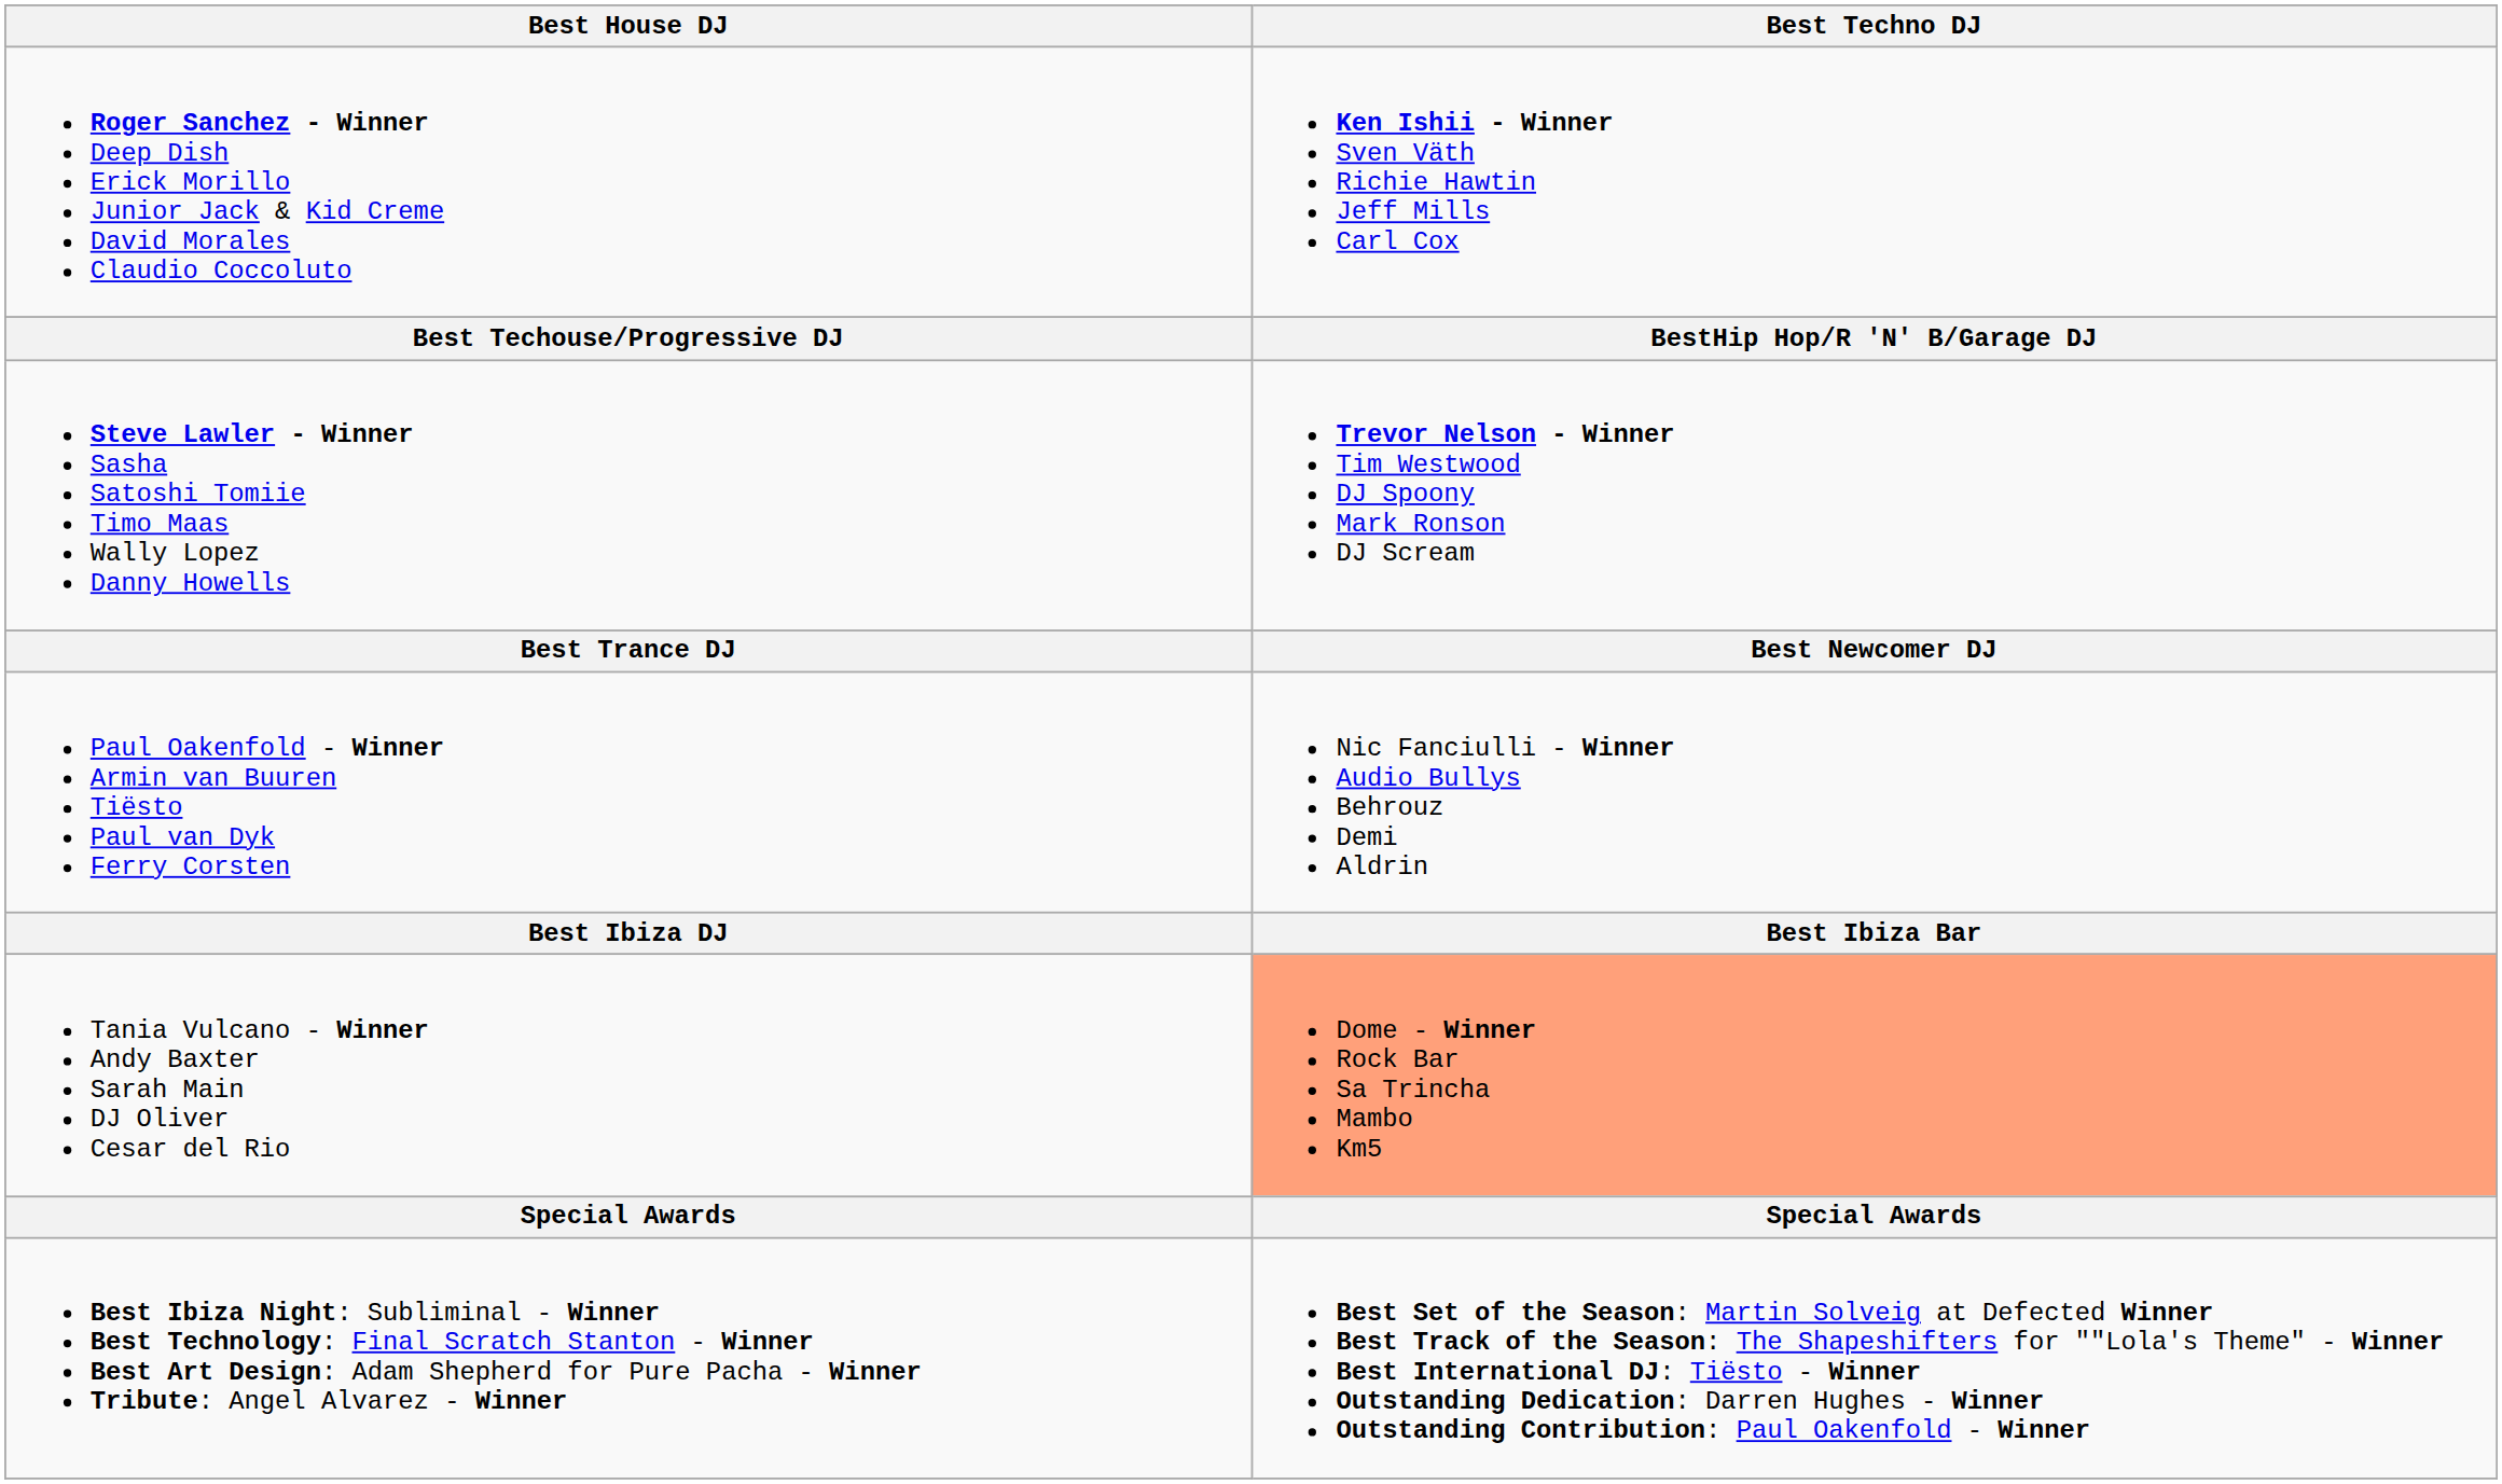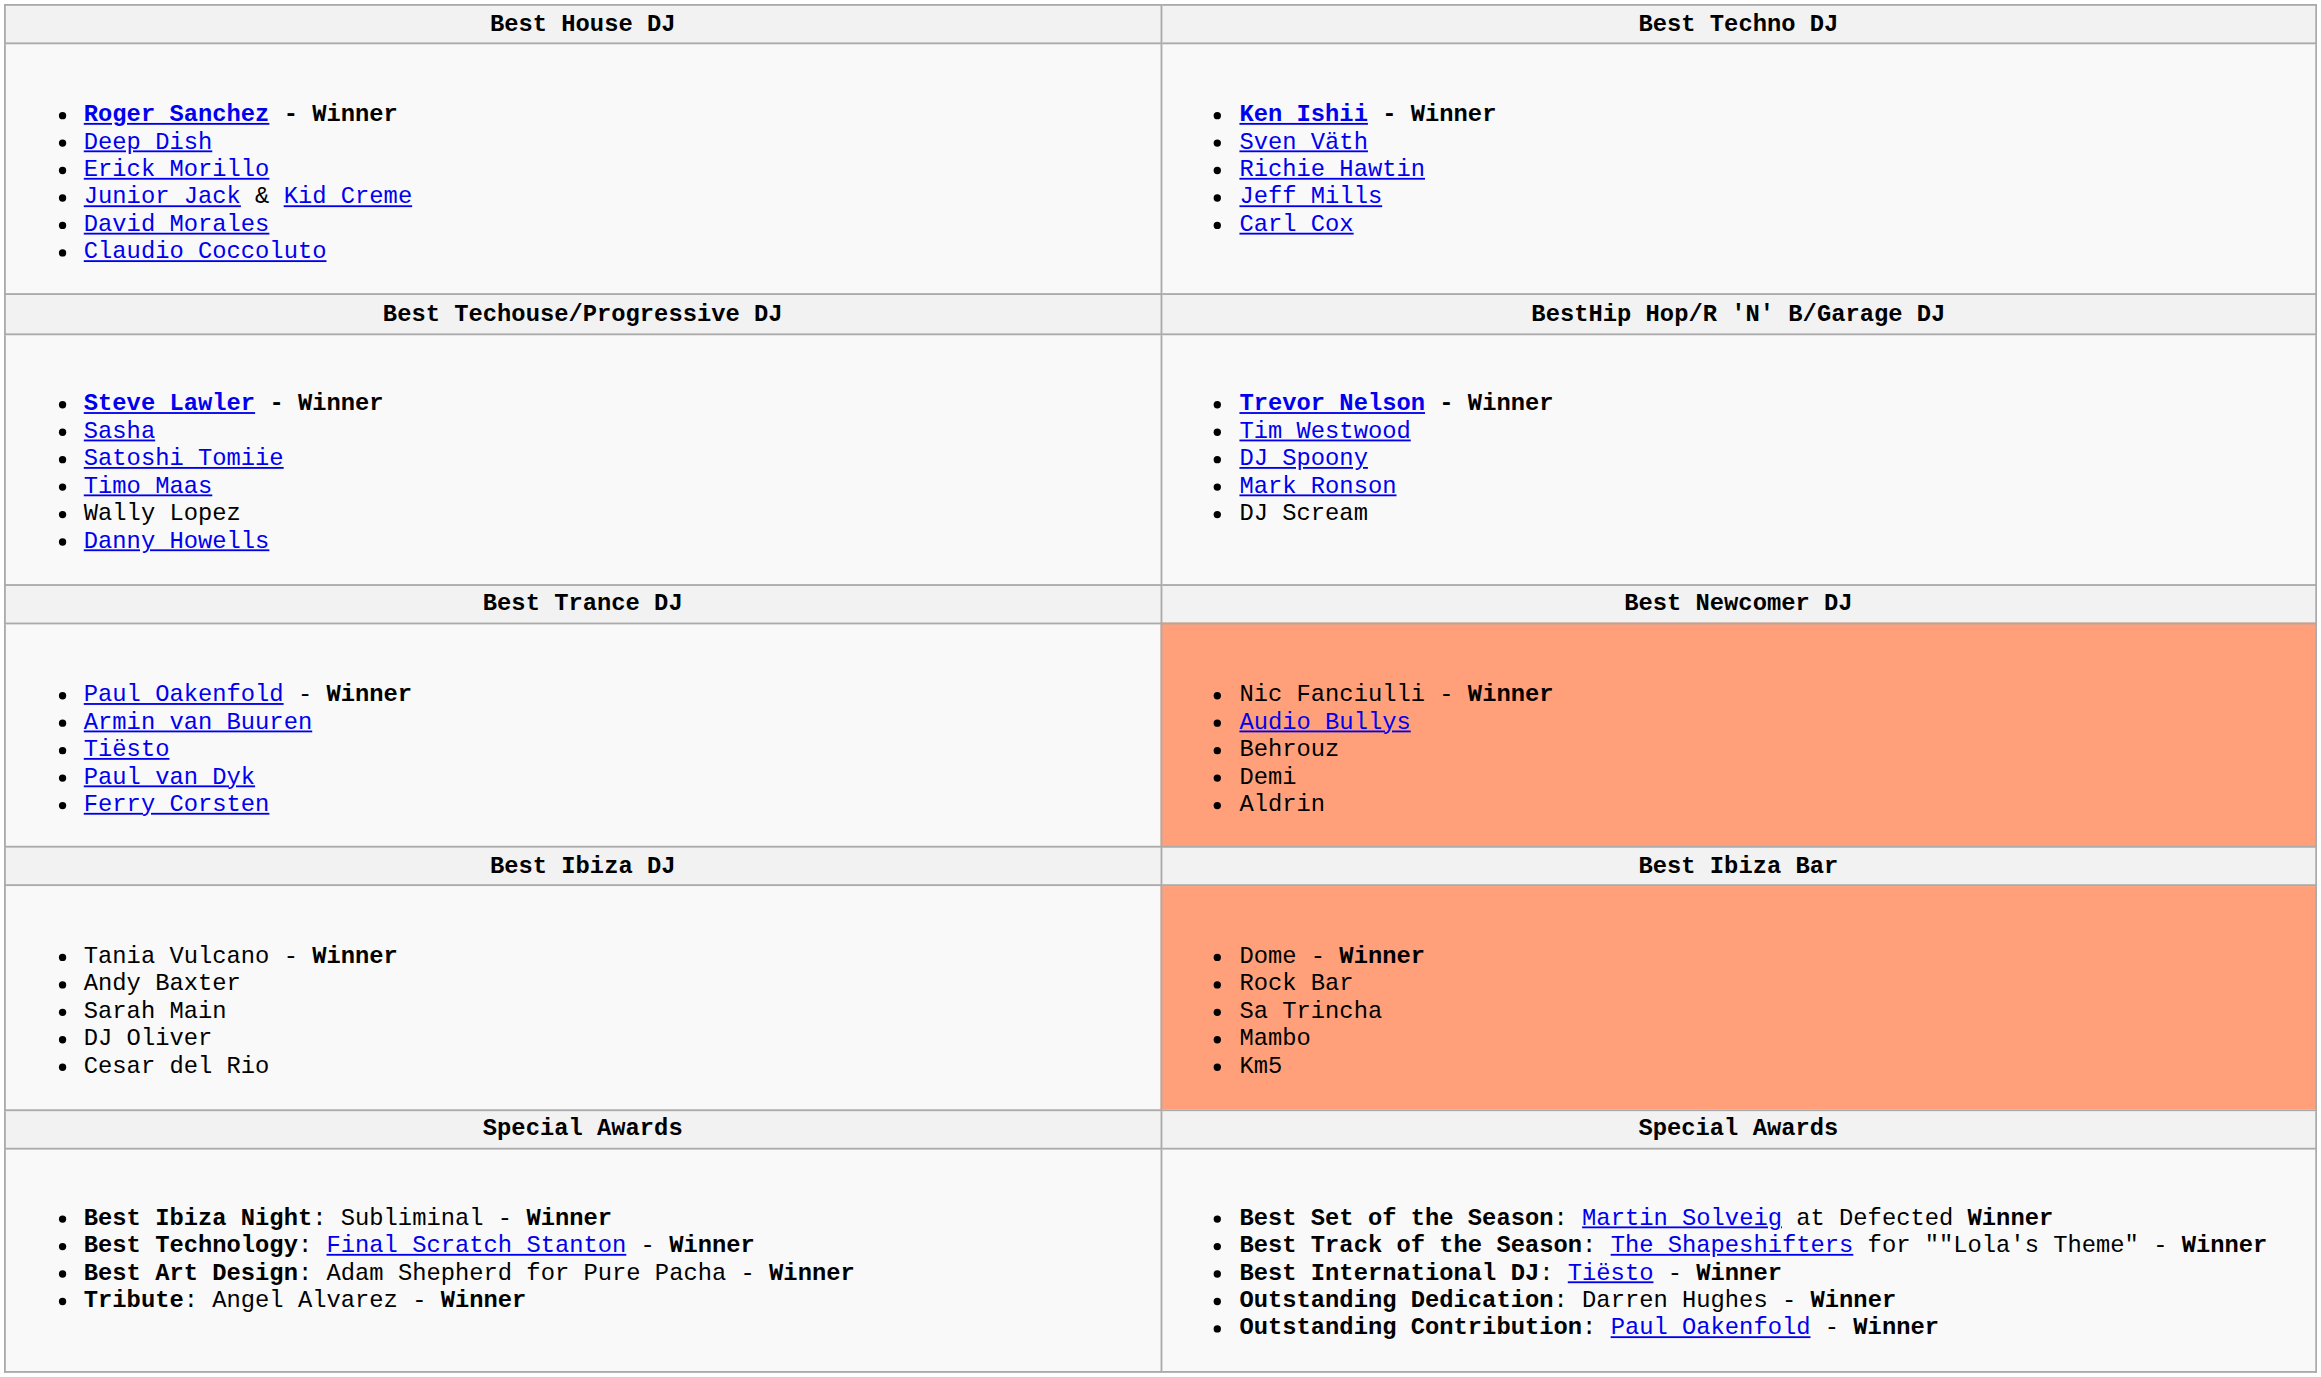row 6 | Best Techno DJ: no background -> lightsalmon background
